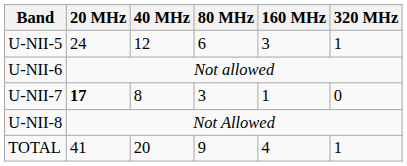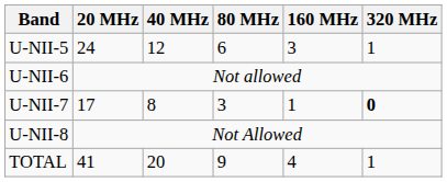U-NII-7 | 20 MHz: bold -> normal
U-NII-7 | 320 MHz: normal -> bold
